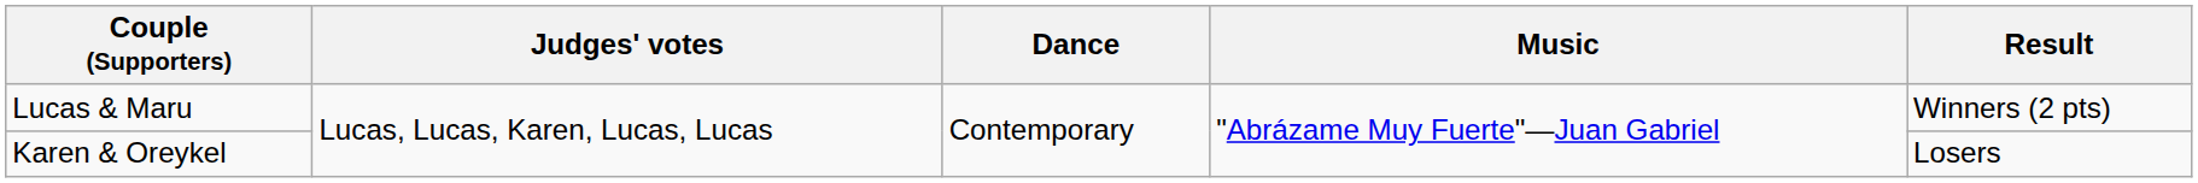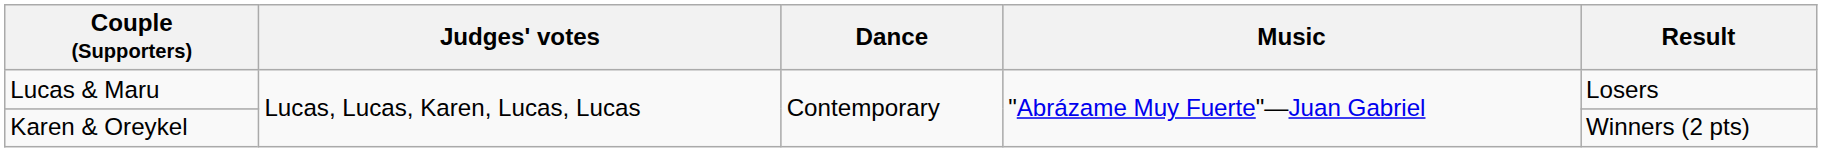Lucas & Maru | Result: Winners (2 pts) -> Losers
Karen & Oreykel | Result: Losers -> Winners (2 pts)
